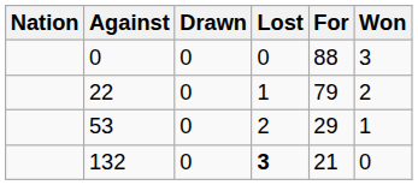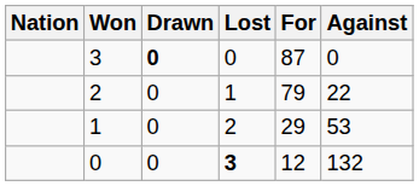columns swapped: Won <-> Against
row 2 | Drawn: normal -> bold
row 2 | For: 88 -> 87
row 5 | For: 21 -> 12
